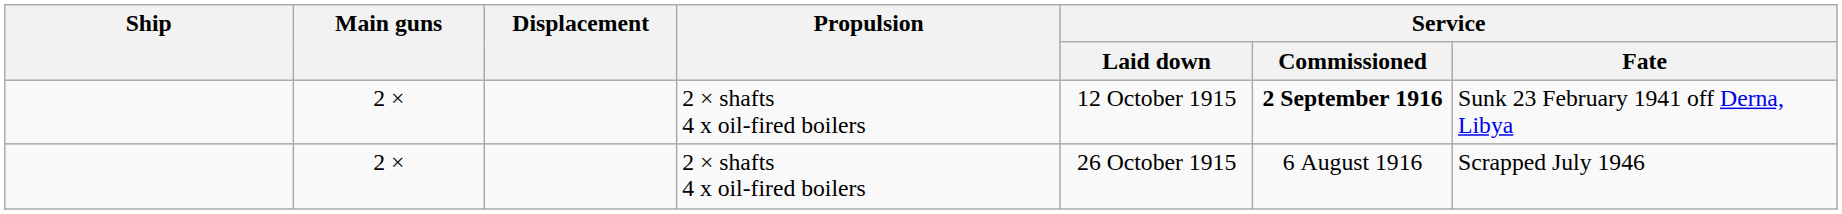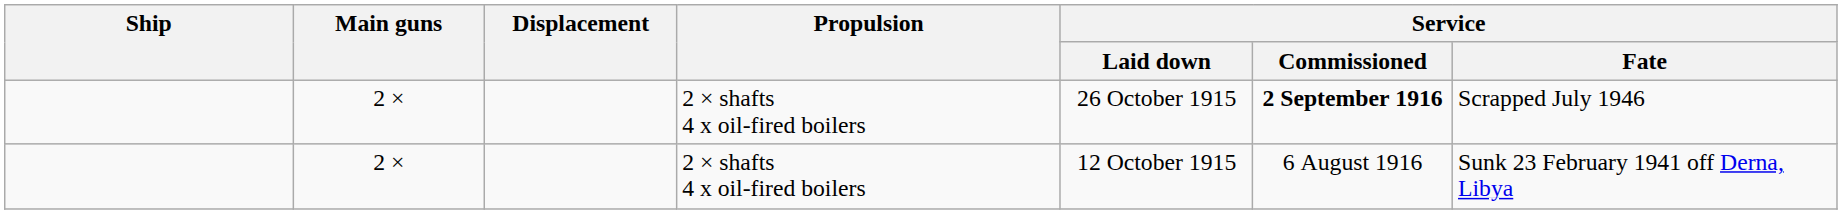row 3 | Service / Laid down: 12 October 1915 -> 26 October 1915
row 3 | Service / Fate: Sunk 23 February 1941 off Derna, Libya -> Scrapped July 1946
row 4 | Service / Laid down: 26 October 1915 -> 12 October 1915
row 4 | Service / Fate: Scrapped July 1946 -> Sunk 23 February 1941 off Derna, Libya
